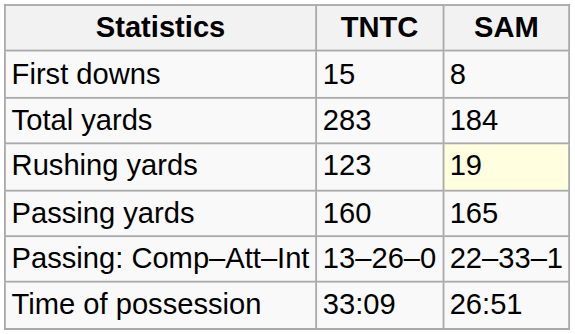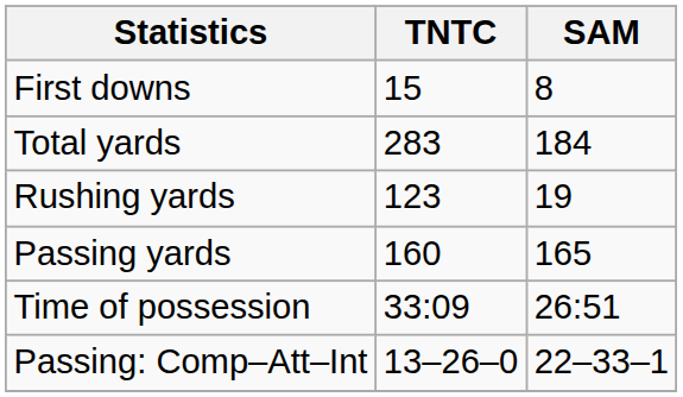Rushing yards | SAM: lightyellow background -> no background
rows swapped: Passing: Comp–Att–Int <-> Time of possession
